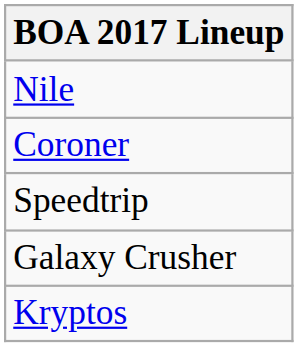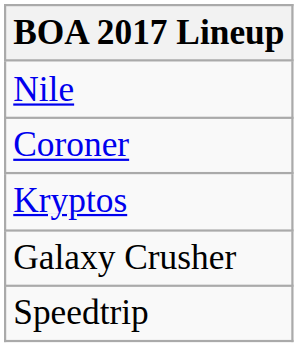row 4 | column 1: Speedtrip -> Kryptos
row 6 | column 1: Kryptos -> Speedtrip
